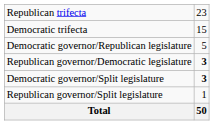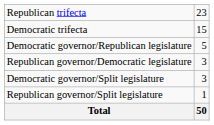Republican governor/Democratic legislature | column 2: bold -> normal
Democratic governor/Split legislature | column 2: bold -> normal
